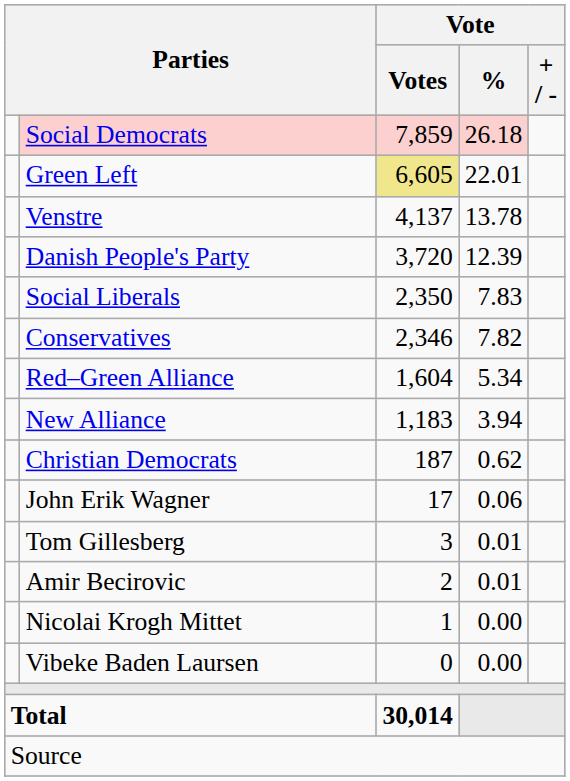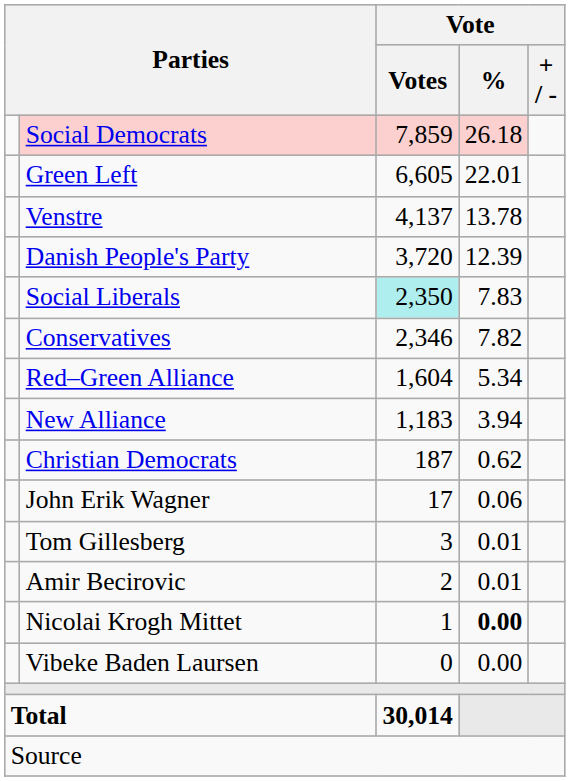Green Left | Vote / Votes: khaki background -> no background
Social Liberals | Vote / Votes: no background -> paleturquoise background
Nicolai Krogh Mittet | Vote / %: normal -> bold
